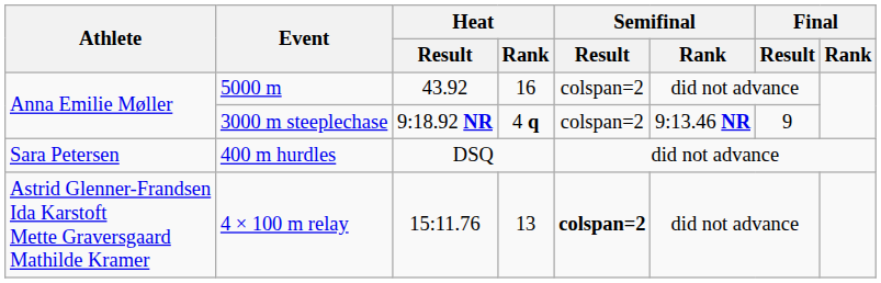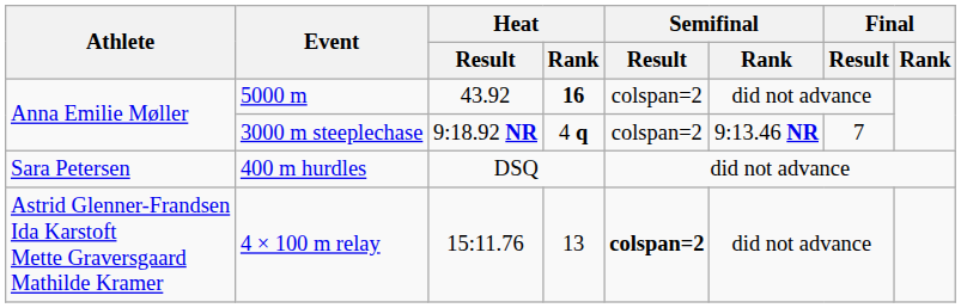5000 m | Heat / Rank: normal -> bold
3000 m steeplechase | Final / Result: 9 -> 7
